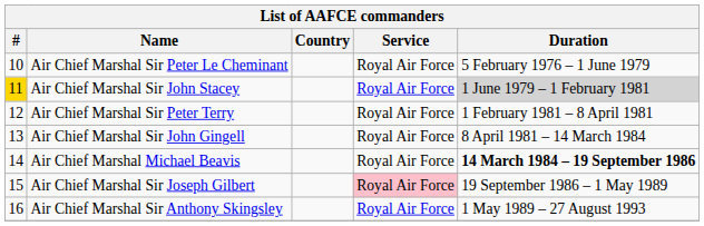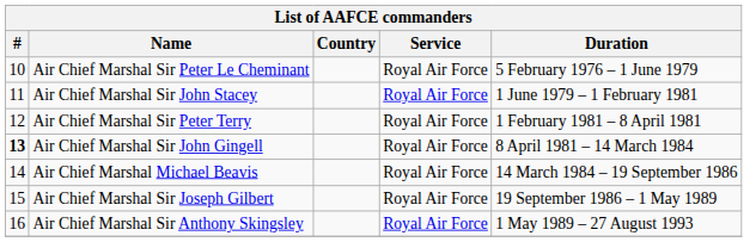Air Chief Marshal Sir John Stacey | #: gold background -> no background
Air Chief Marshal Sir John Stacey | Duration: lightgrey background -> no background
Air Chief Marshal Sir John Gingell | #: normal -> bold
Air Chief Marshal Michael Beavis | Duration: bold -> normal
Air Chief Marshal Sir Joseph Gilbert | Service: pink background -> no background
